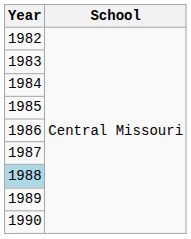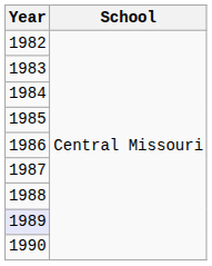1988 | Year: lightblue background -> no background
1989 | Year: no background -> lavender background
